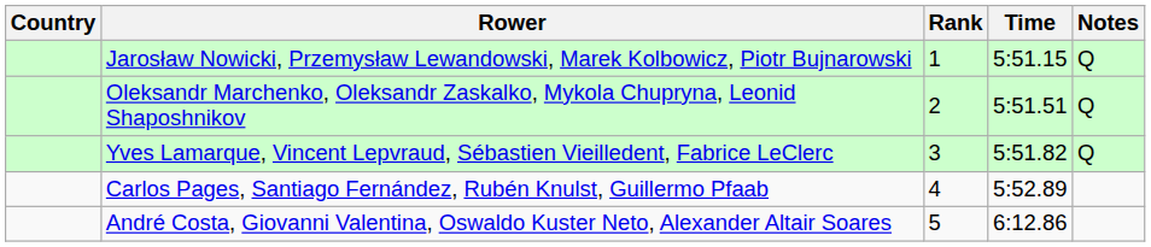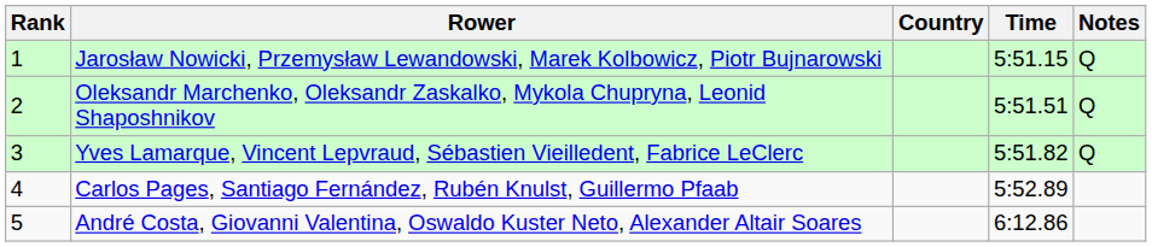columns swapped: Rank <-> Country
